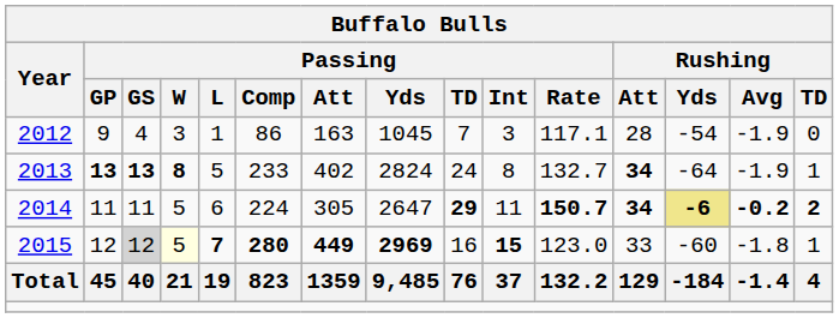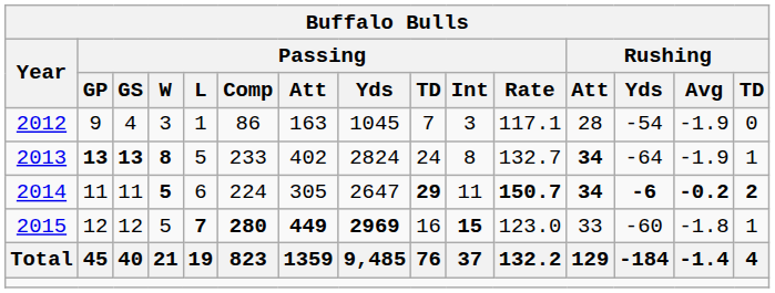2014 | Buffalo Bulls / Passing / W: normal -> bold
2014 | Buffalo Bulls / Rushing / Yds: khaki background -> no background
2015 | Buffalo Bulls / Passing / GS: lightgrey background -> no background
2015 | Buffalo Bulls / Passing / W: lightyellow background -> no background
